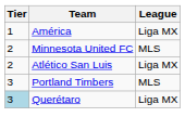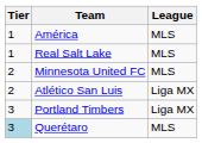América | League: Liga MX -> MLS
+ row: 1 | Real Salt Lake | MLS
Portland Timbers | League: MLS -> Liga MX
Querétaro | League: Liga MX -> MLS
